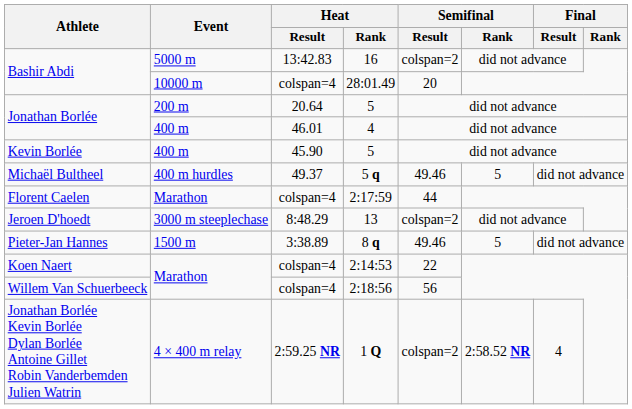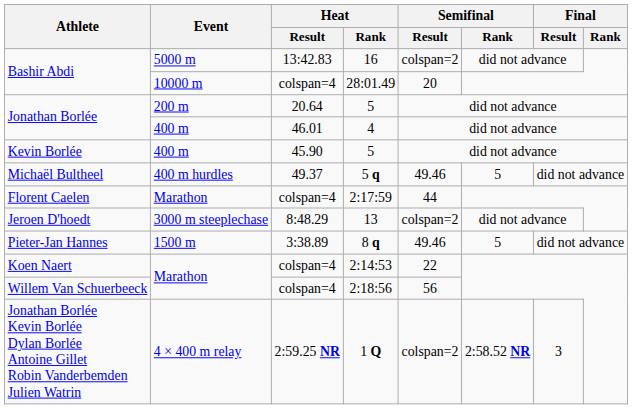1 Q | Final / Result: 4 -> 3
